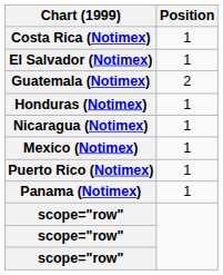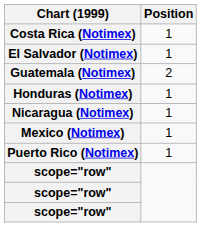- row: Panama (Notimex) | 1
